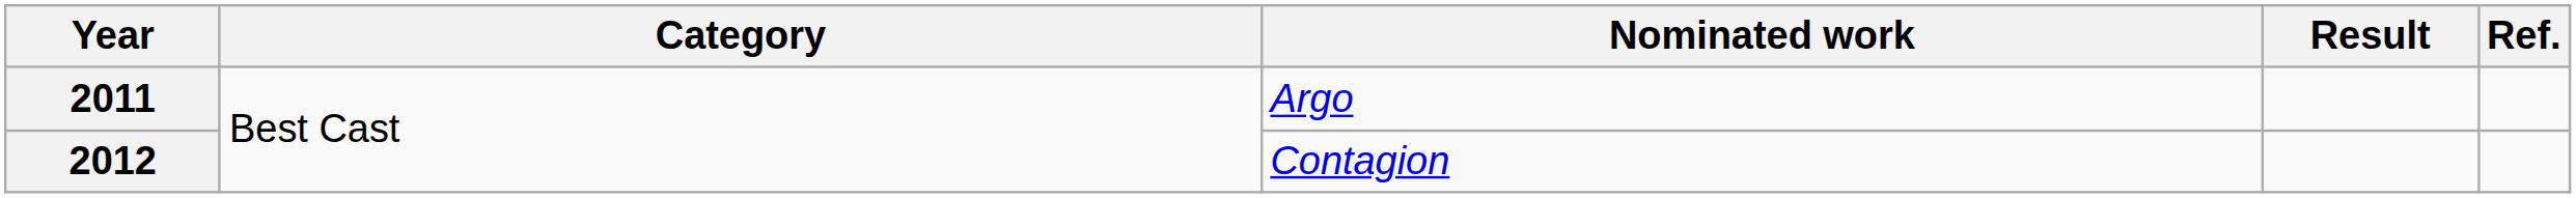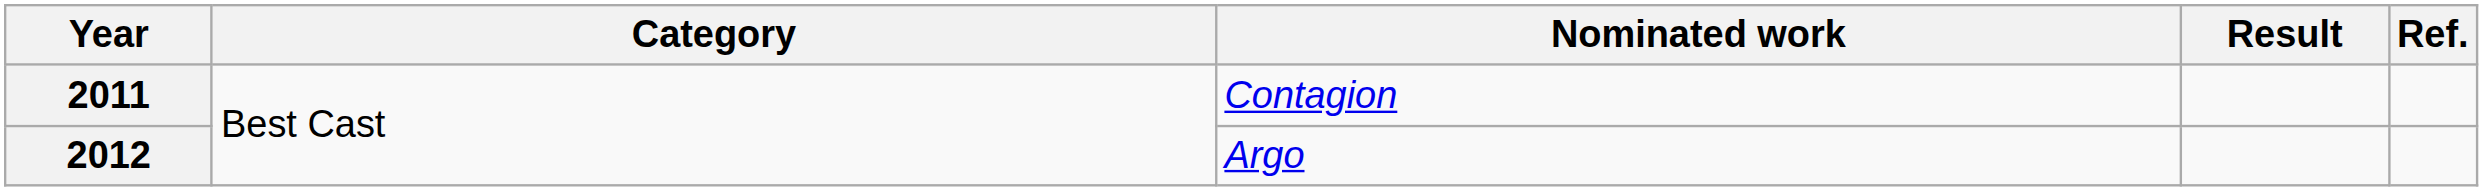2011 | Nominated work: Argo -> Contagion
2012 | Nominated work: Contagion -> Argo
